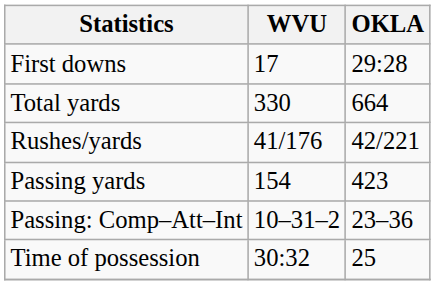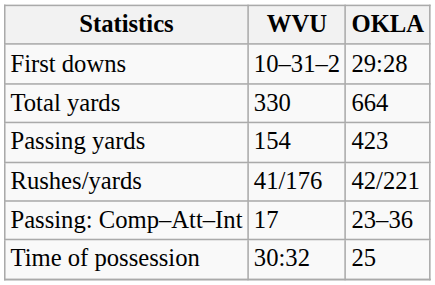First downs | WVU: 17 -> 10–31–2
rows swapped: Rushes/yards <-> Passing yards
Passing: Comp–Att–Int | WVU: 10–31–2 -> 17
